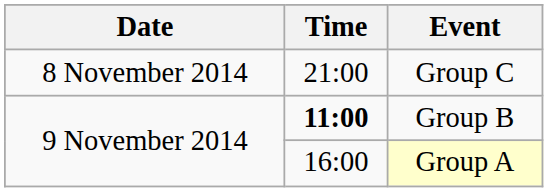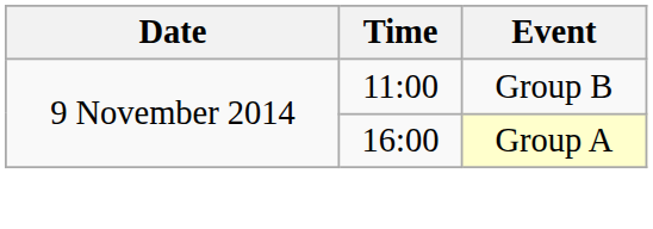- row: 8 November 2014 | 21:00 | Group C
Group B | Time: bold -> normal
